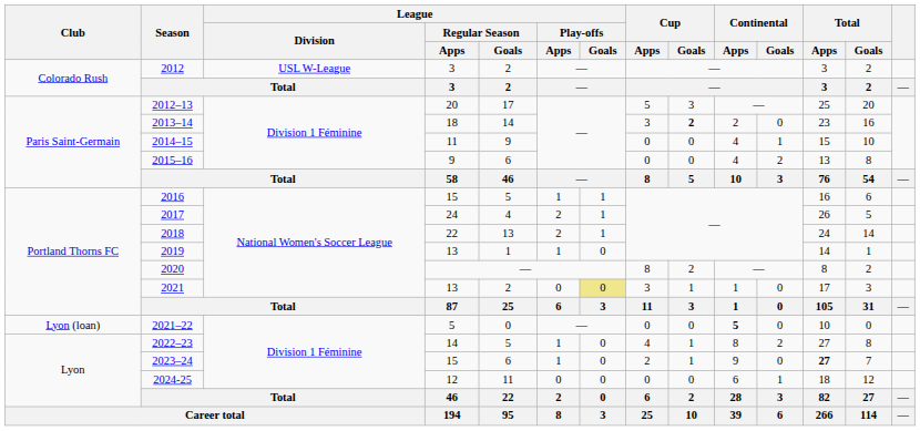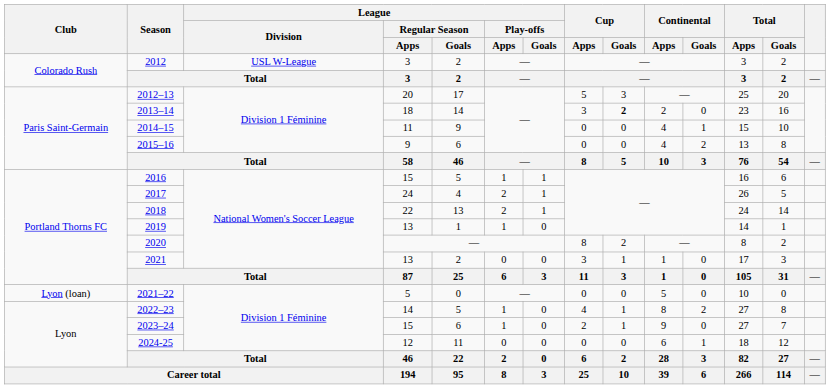2021 | League / Play-offs / Goals: khaki background -> no background
2021–22 | Continental / Apps: bold -> normal
2023–24 | Total / Apps: bold -> normal
